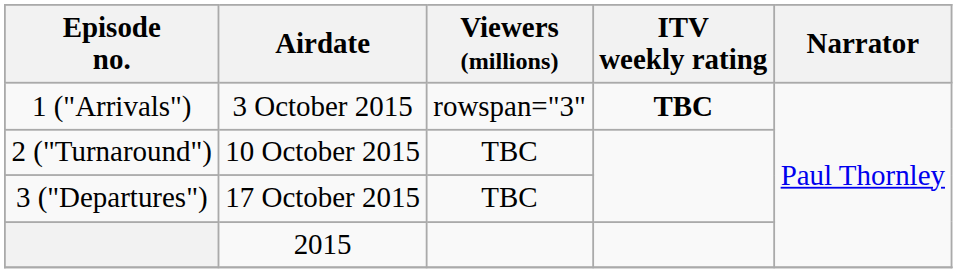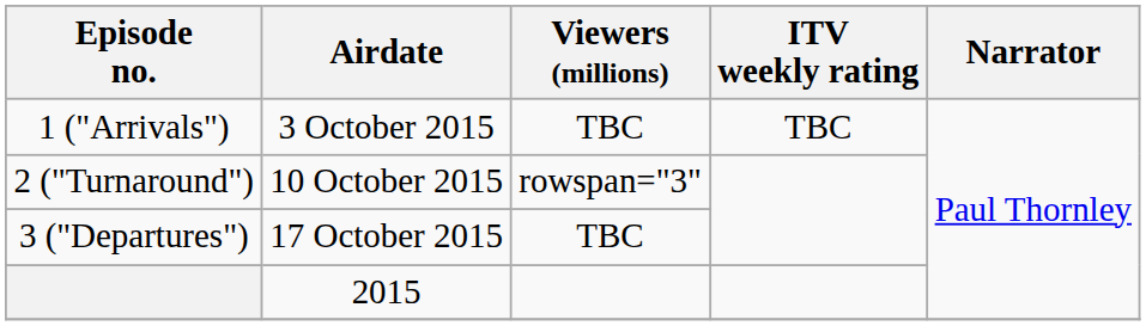1 ("Arrivals") | Viewers (millions): rowspan="3" -> TBC
1 ("Arrivals") | ITV weekly rating: bold -> normal
2 ("Turnaround") | Viewers (millions): TBC -> rowspan="3"
